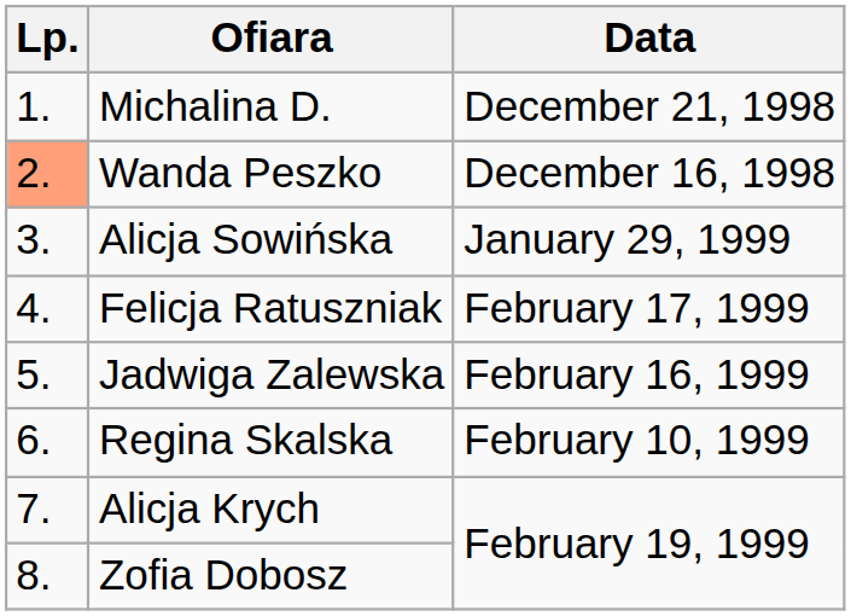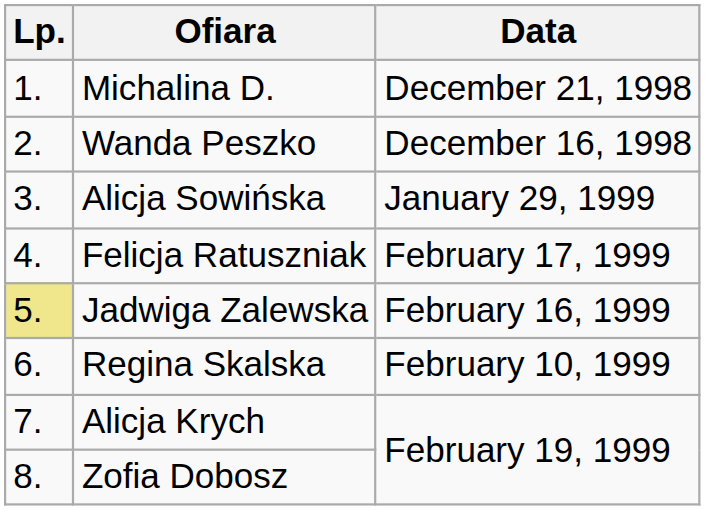Wanda Peszko | Lp.: lightsalmon background -> no background
Jadwiga Zalewska | Lp.: no background -> khaki background
